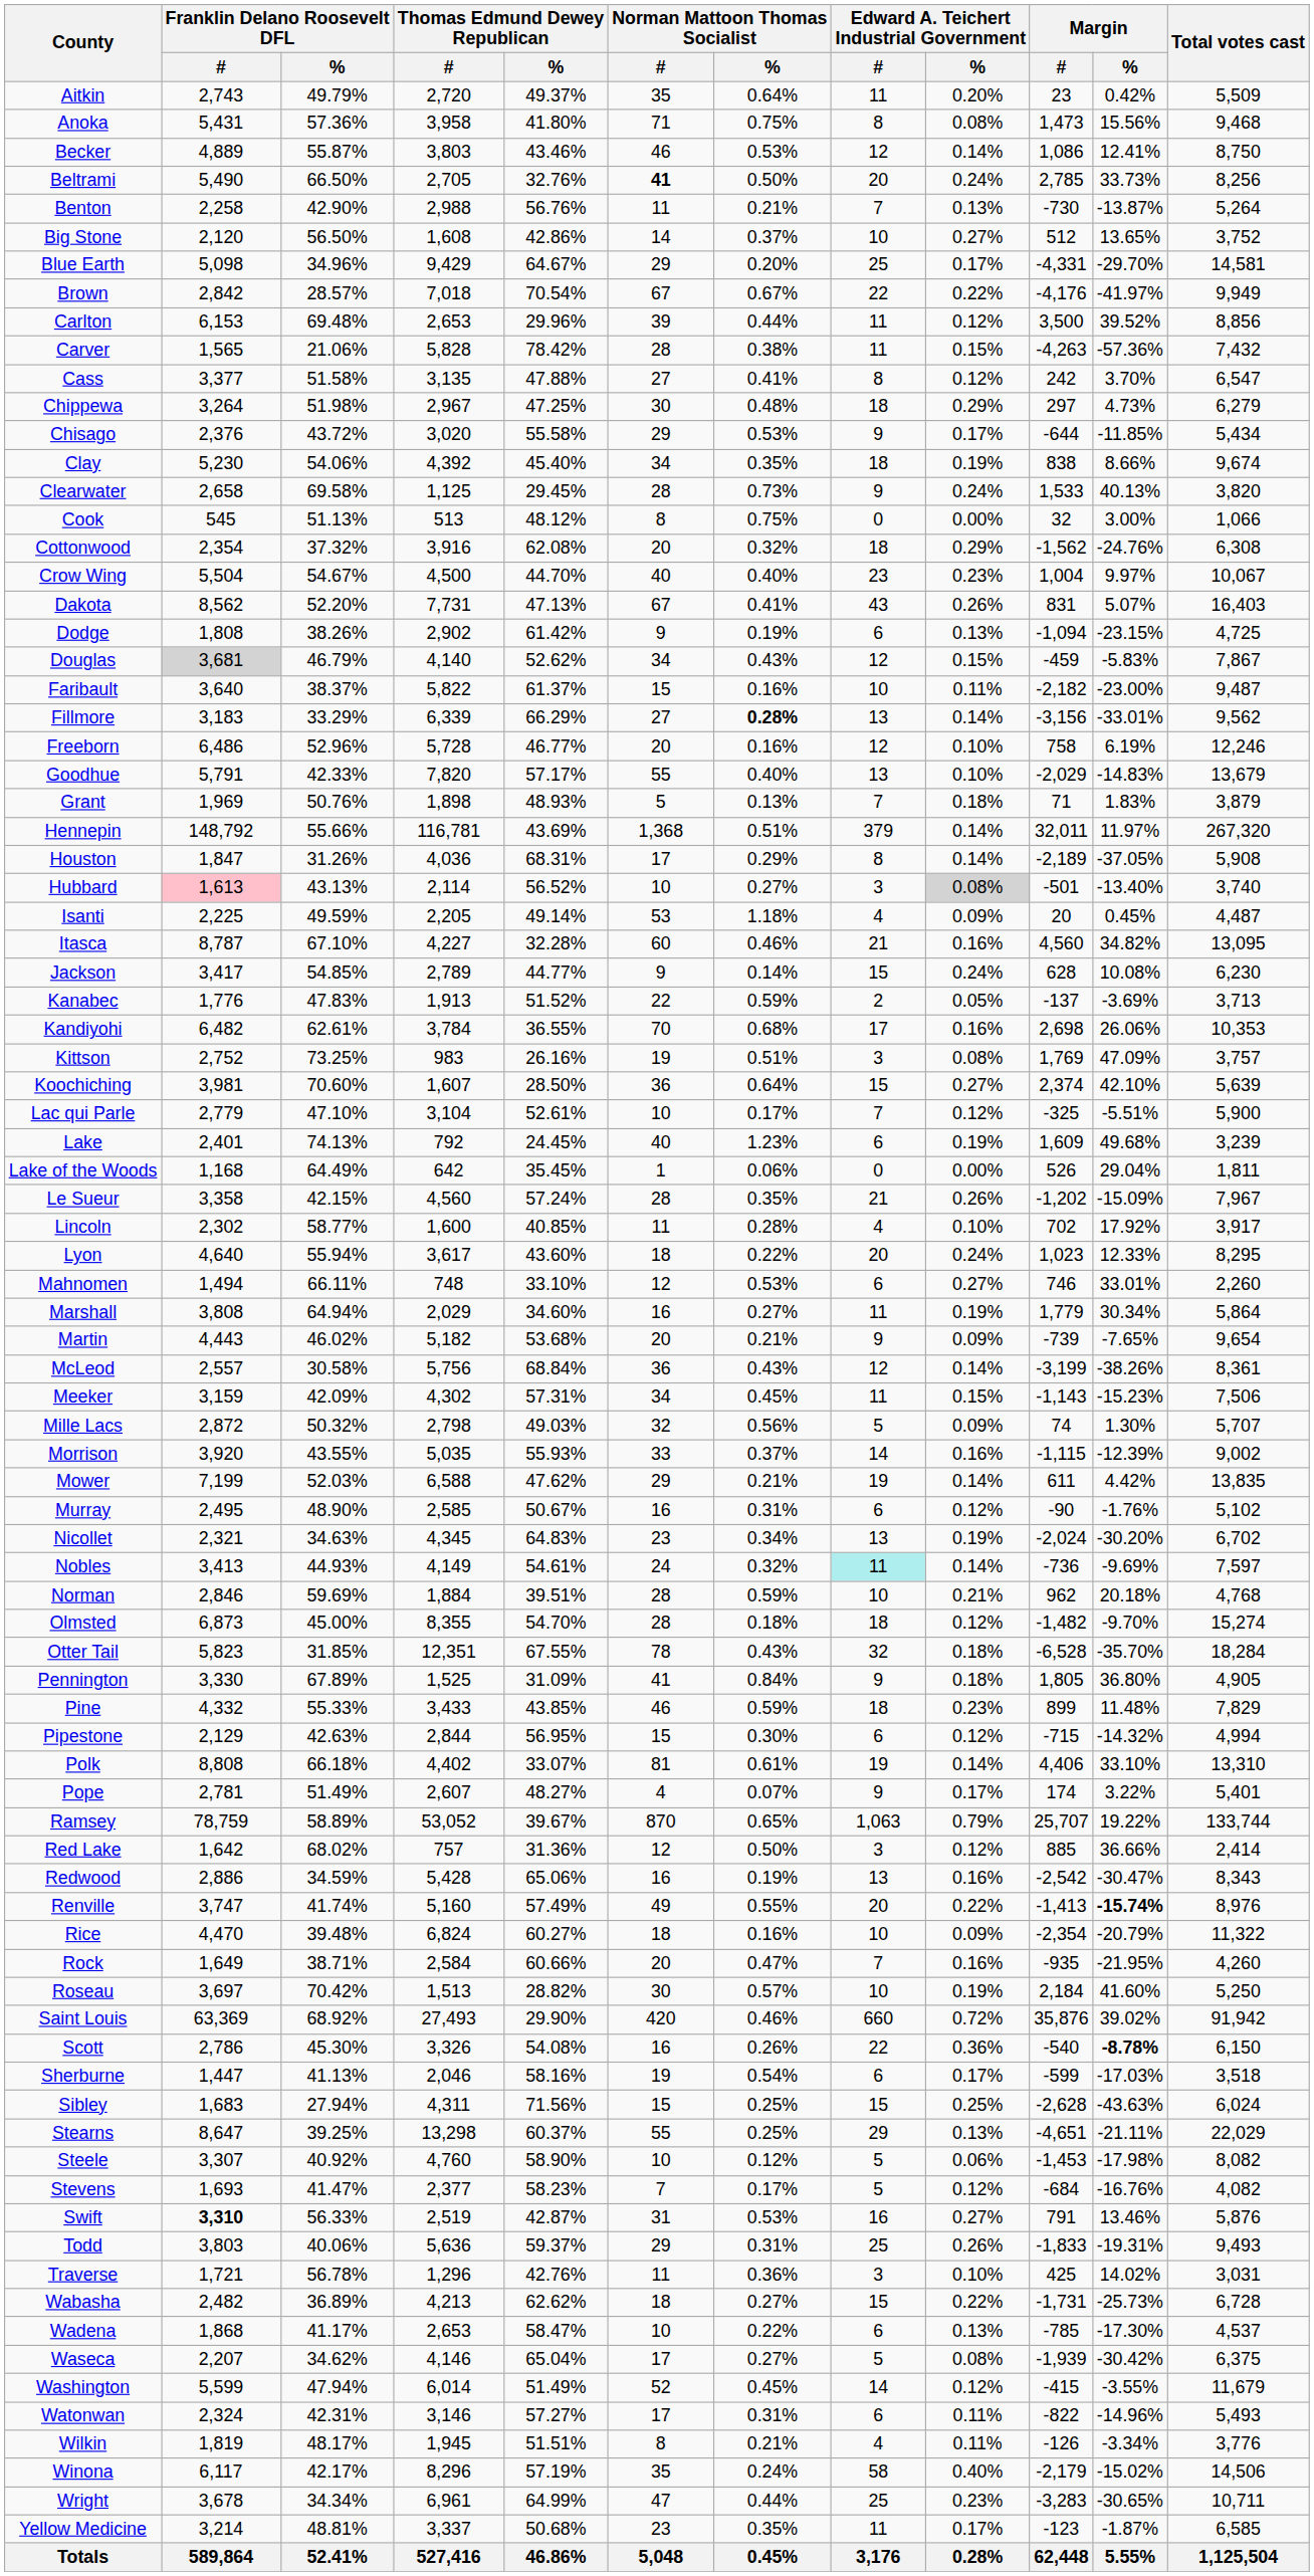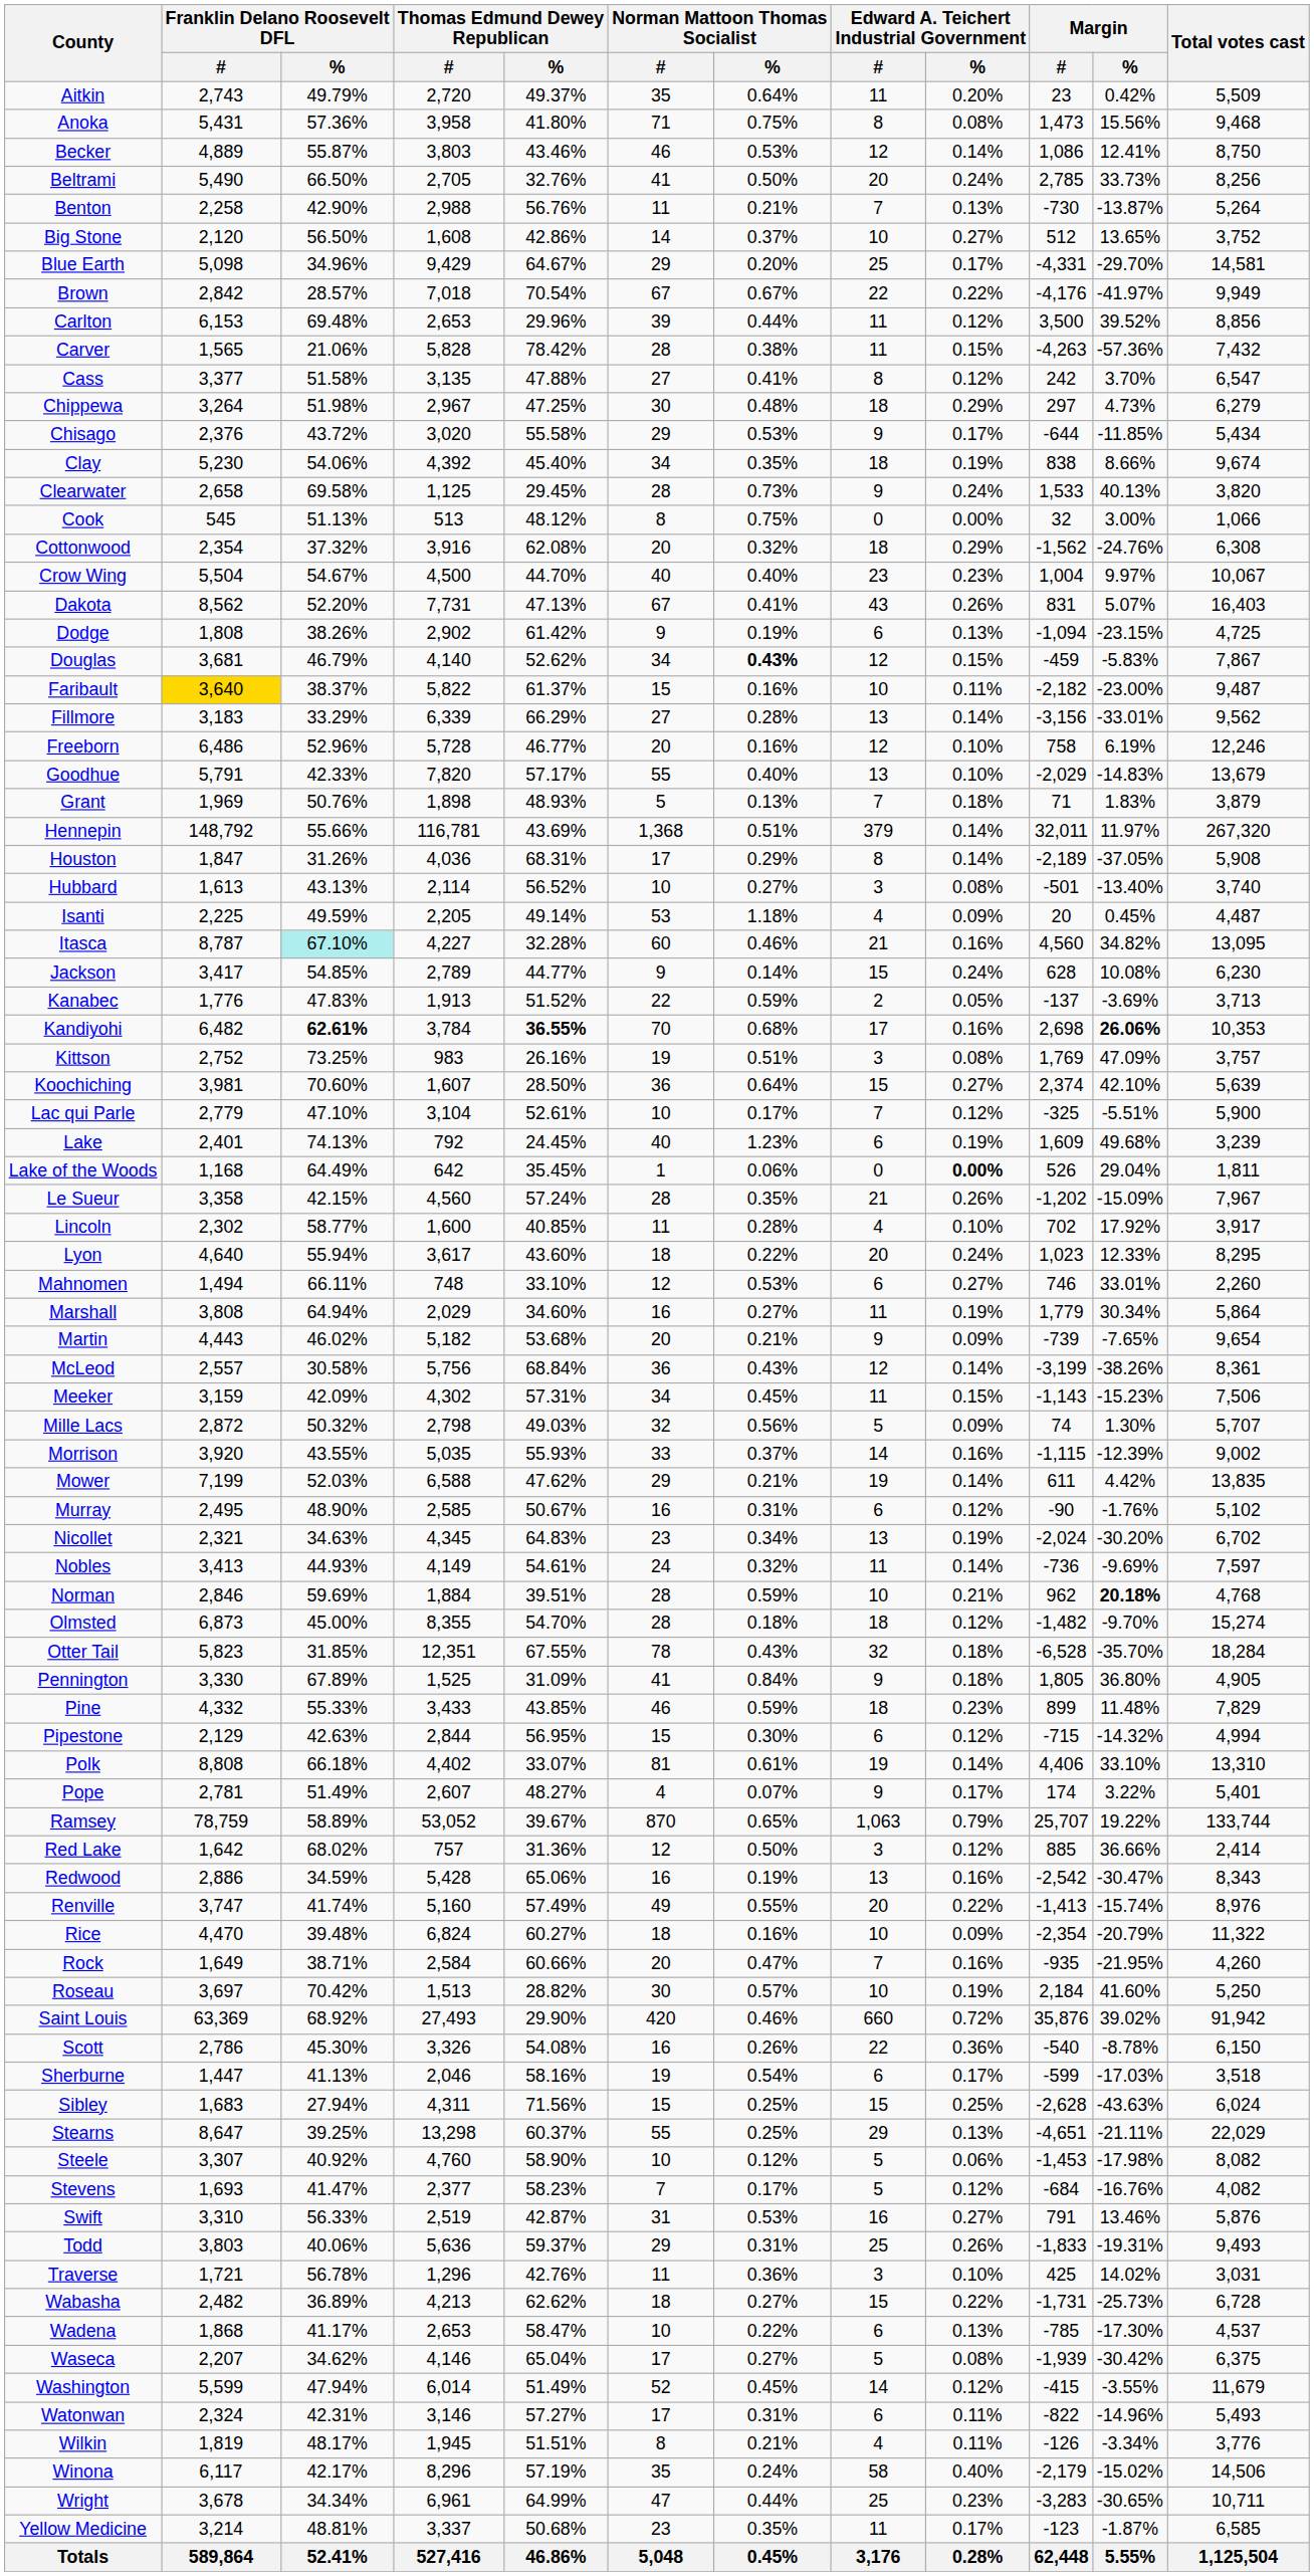Beltrami | Norman Mattoon Thomas Socialist / #: bold -> normal
Douglas | Franklin Delano Roosevelt DFL / #: lightgrey background -> no background
Douglas | Norman Mattoon Thomas Socialist / %: normal -> bold
Faribault | Franklin Delano Roosevelt DFL / #: no background -> gold background
Fillmore | Norman Mattoon Thomas Socialist / %: bold -> normal
Hubbard | Franklin Delano Roosevelt DFL / #: pink background -> no background
Hubbard | Edward A. Teichert Industrial Government / %: lightgrey background -> no background
Itasca | Franklin Delano Roosevelt DFL / %: no background -> paleturquoise background
Kandiyohi | Franklin Delano Roosevelt DFL / %: normal -> bold
Kandiyohi | Thomas Edmund Dewey Republican / %: normal -> bold
Kandiyohi | Margin / %: normal -> bold
Lake of the Woods | Edward A. Teichert Industrial Government / %: normal -> bold
Nobles | Edward A. Teichert Industrial Government / #: paleturquoise background -> no background
Norman | Margin / %: normal -> bold
Renville | Margin / %: bold -> normal
Scott | Margin / %: bold -> normal
Swift | Franklin Delano Roosevelt DFL / #: bold -> normal
